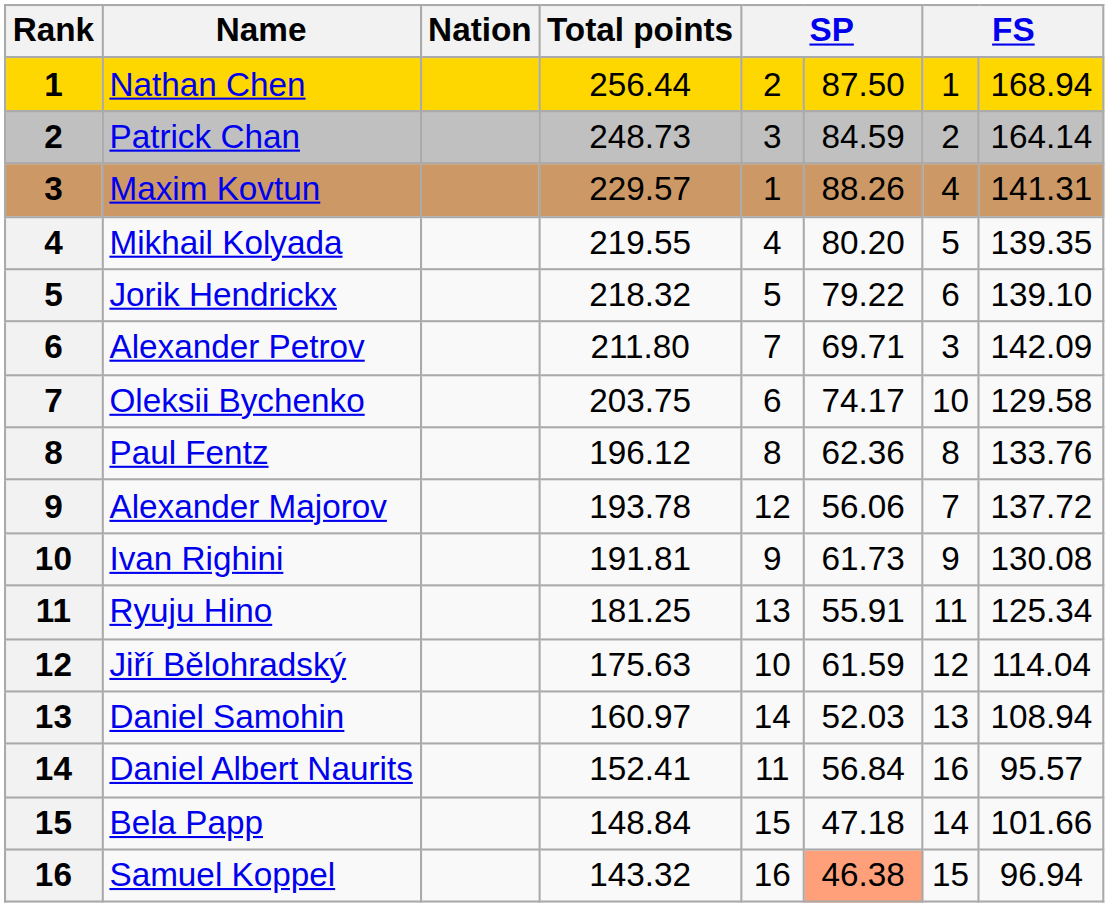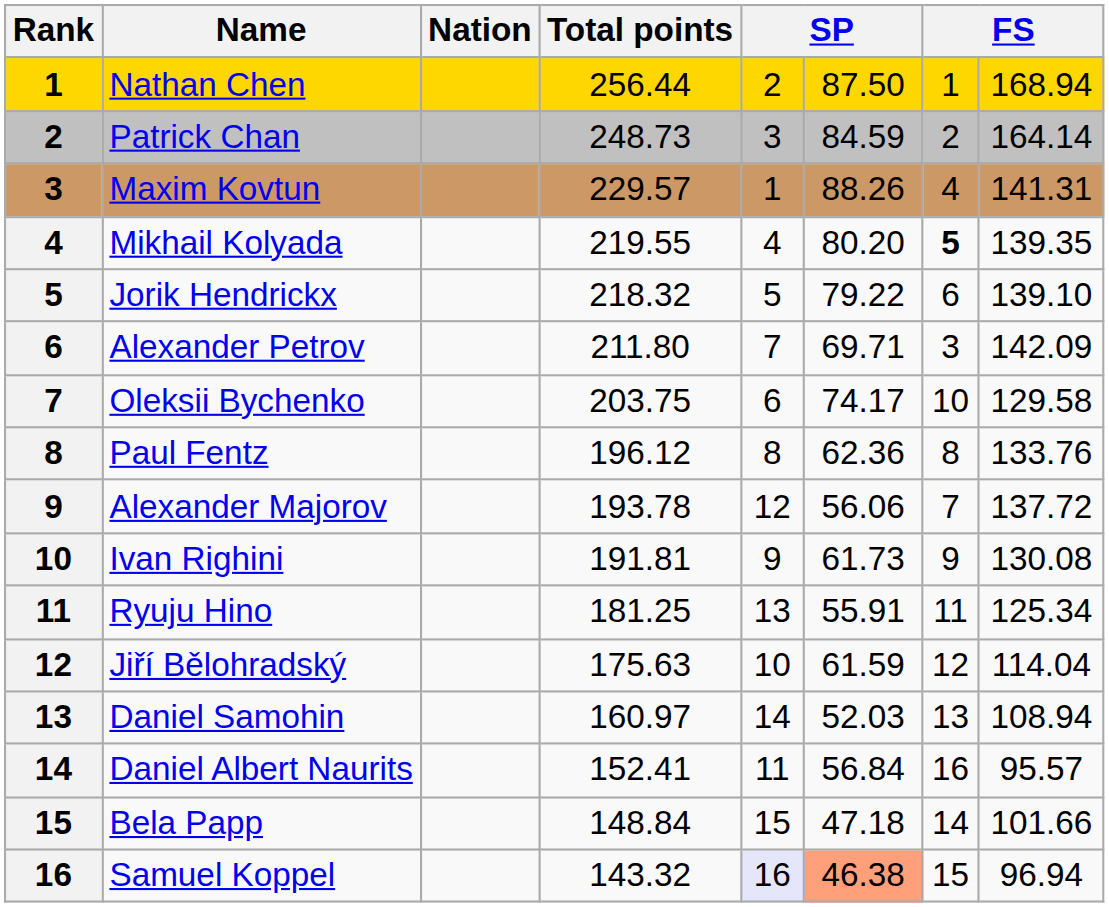Mikhail Kolyada | column 7: normal -> bold
Samuel Koppel | column 5: no background -> lavender background
